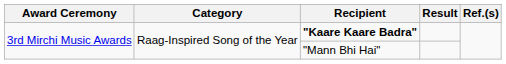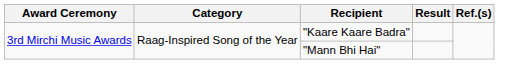"Kaare Kaare Badra" | Recipient: bold -> normal
